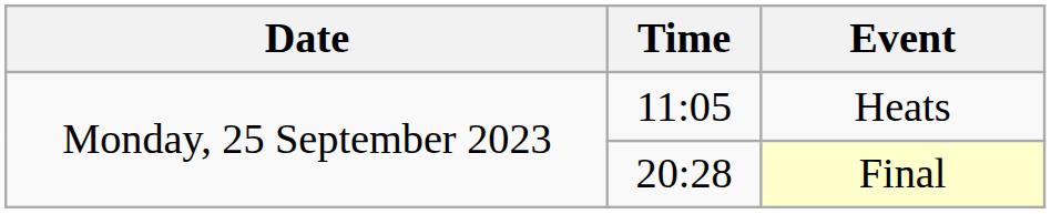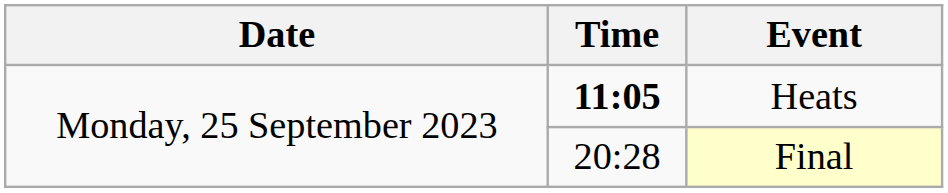Heats | Time: normal -> bold
